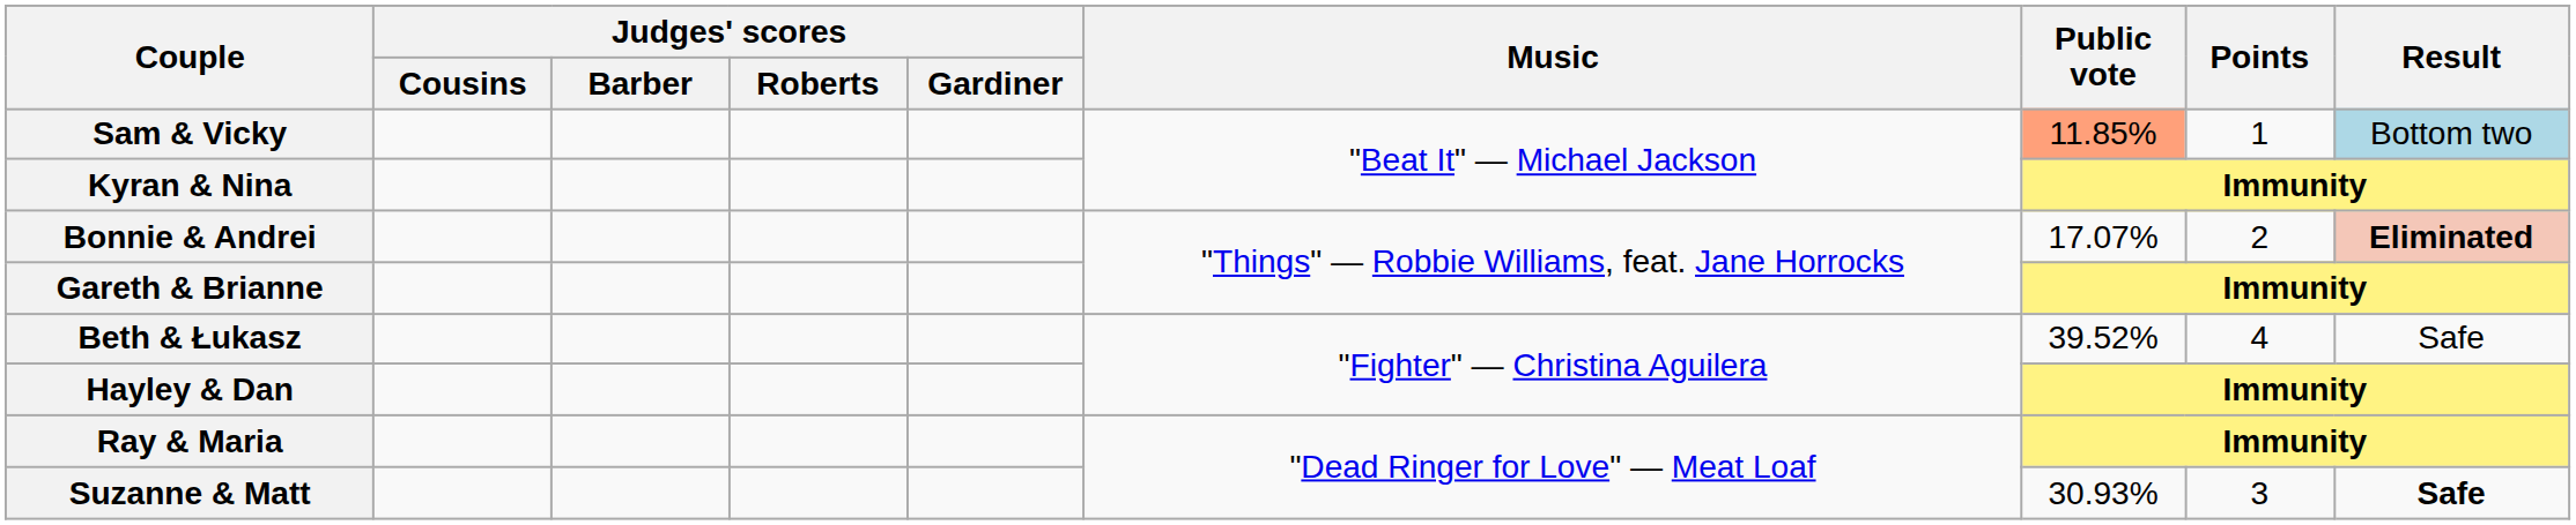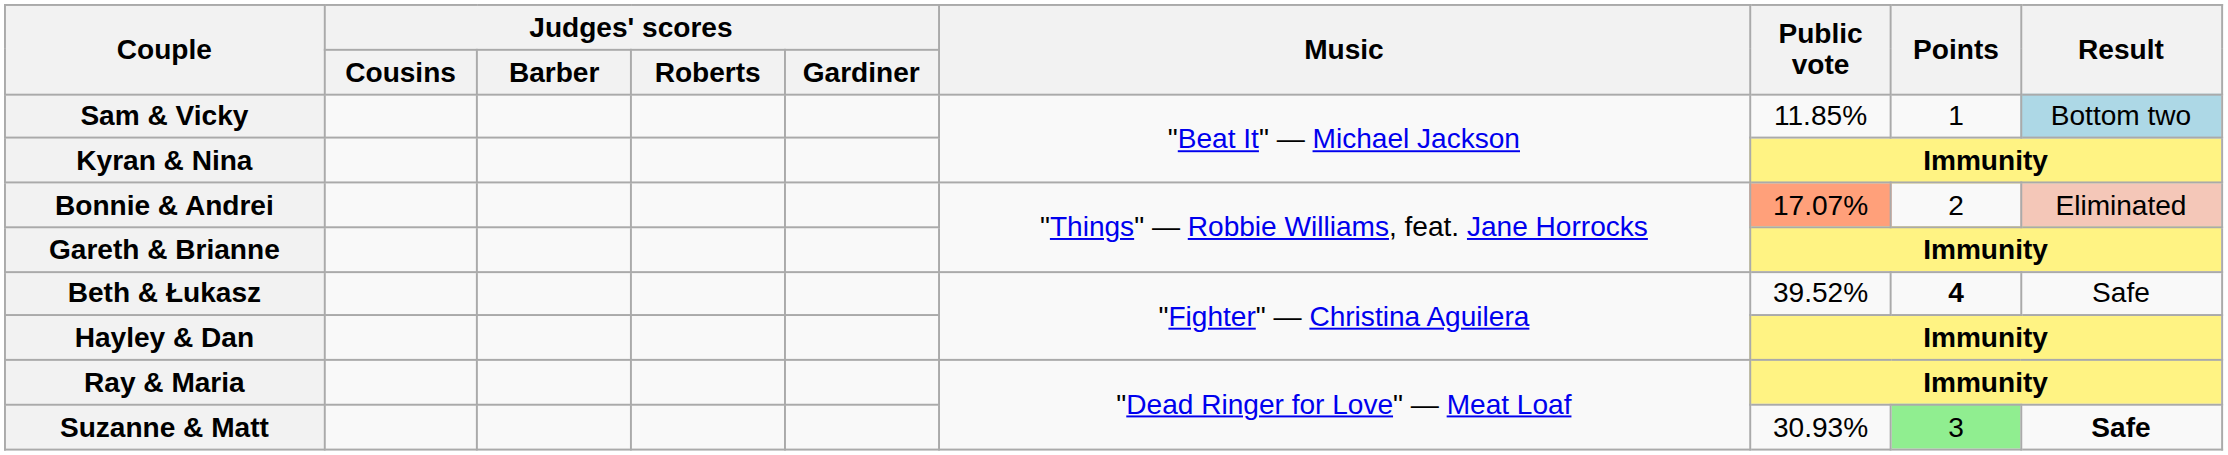Sam & Vicky | Public vote: lightsalmon background -> no background
Bonnie & Andrei | Public vote: no background -> lightsalmon background
Bonnie & Andrei | Result: bold -> normal
Beth & Łukasz | Points: normal -> bold
Suzanne & Matt | Points: no background -> lightgreen background
